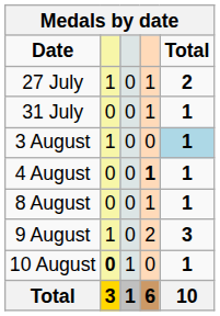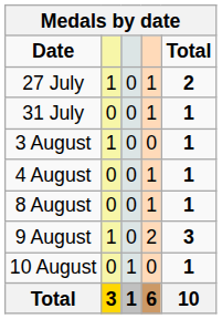3 August | Total: lightblue background -> no background
4 August | column 4: bold -> normal
10 August | column 2: bold -> normal
